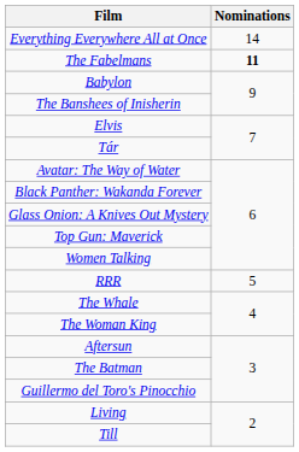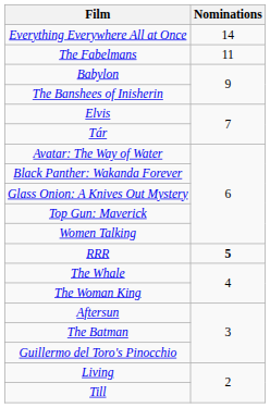The Fabelmans | Nominations: bold -> normal
RRR | Nominations: normal -> bold
